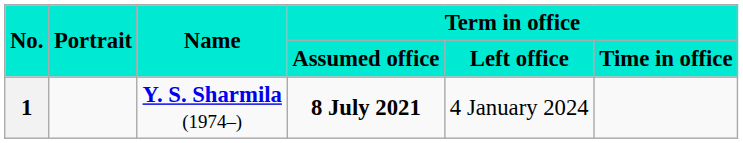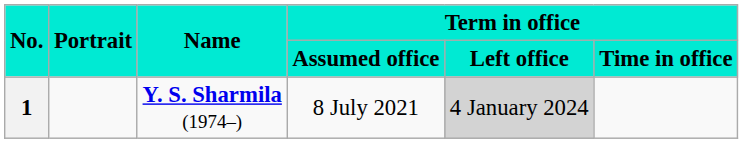1 | Term in office / Assumed office: bold -> normal
1 | Term in office / Left office: no background -> lightgrey background
